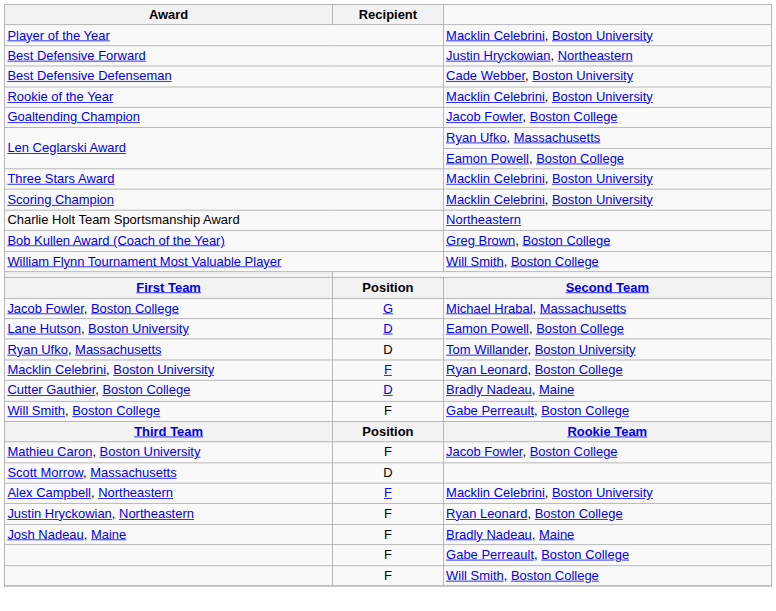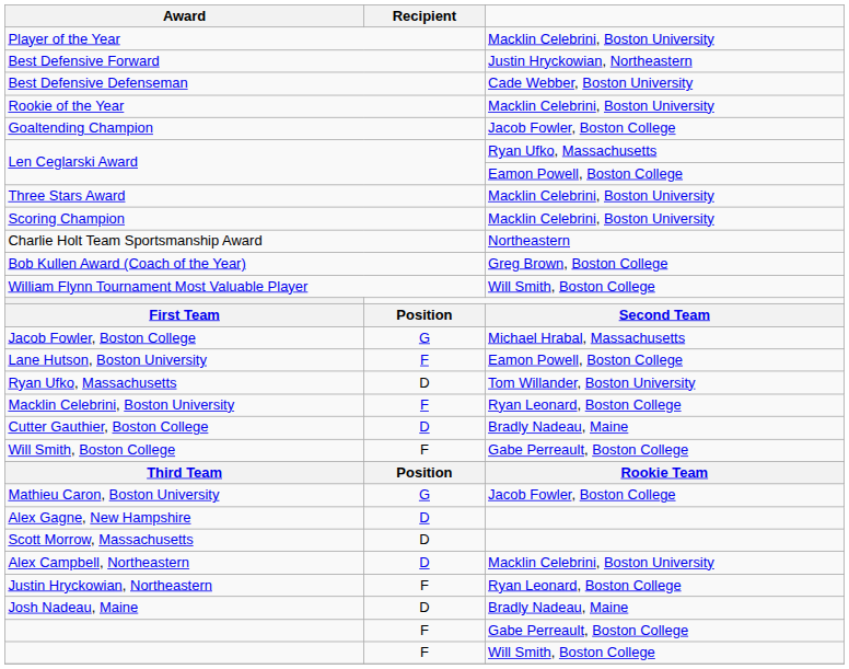Lane Hutson, Boston University | Recipient: D -> F
Mathieu Caron, Boston University | Recipient: F -> G
+ row: Alex Gagne, New Hampshire | D
Alex Campbell, Northeastern | Recipient: F -> D
Josh Nadeau, Maine | Recipient: F -> D
